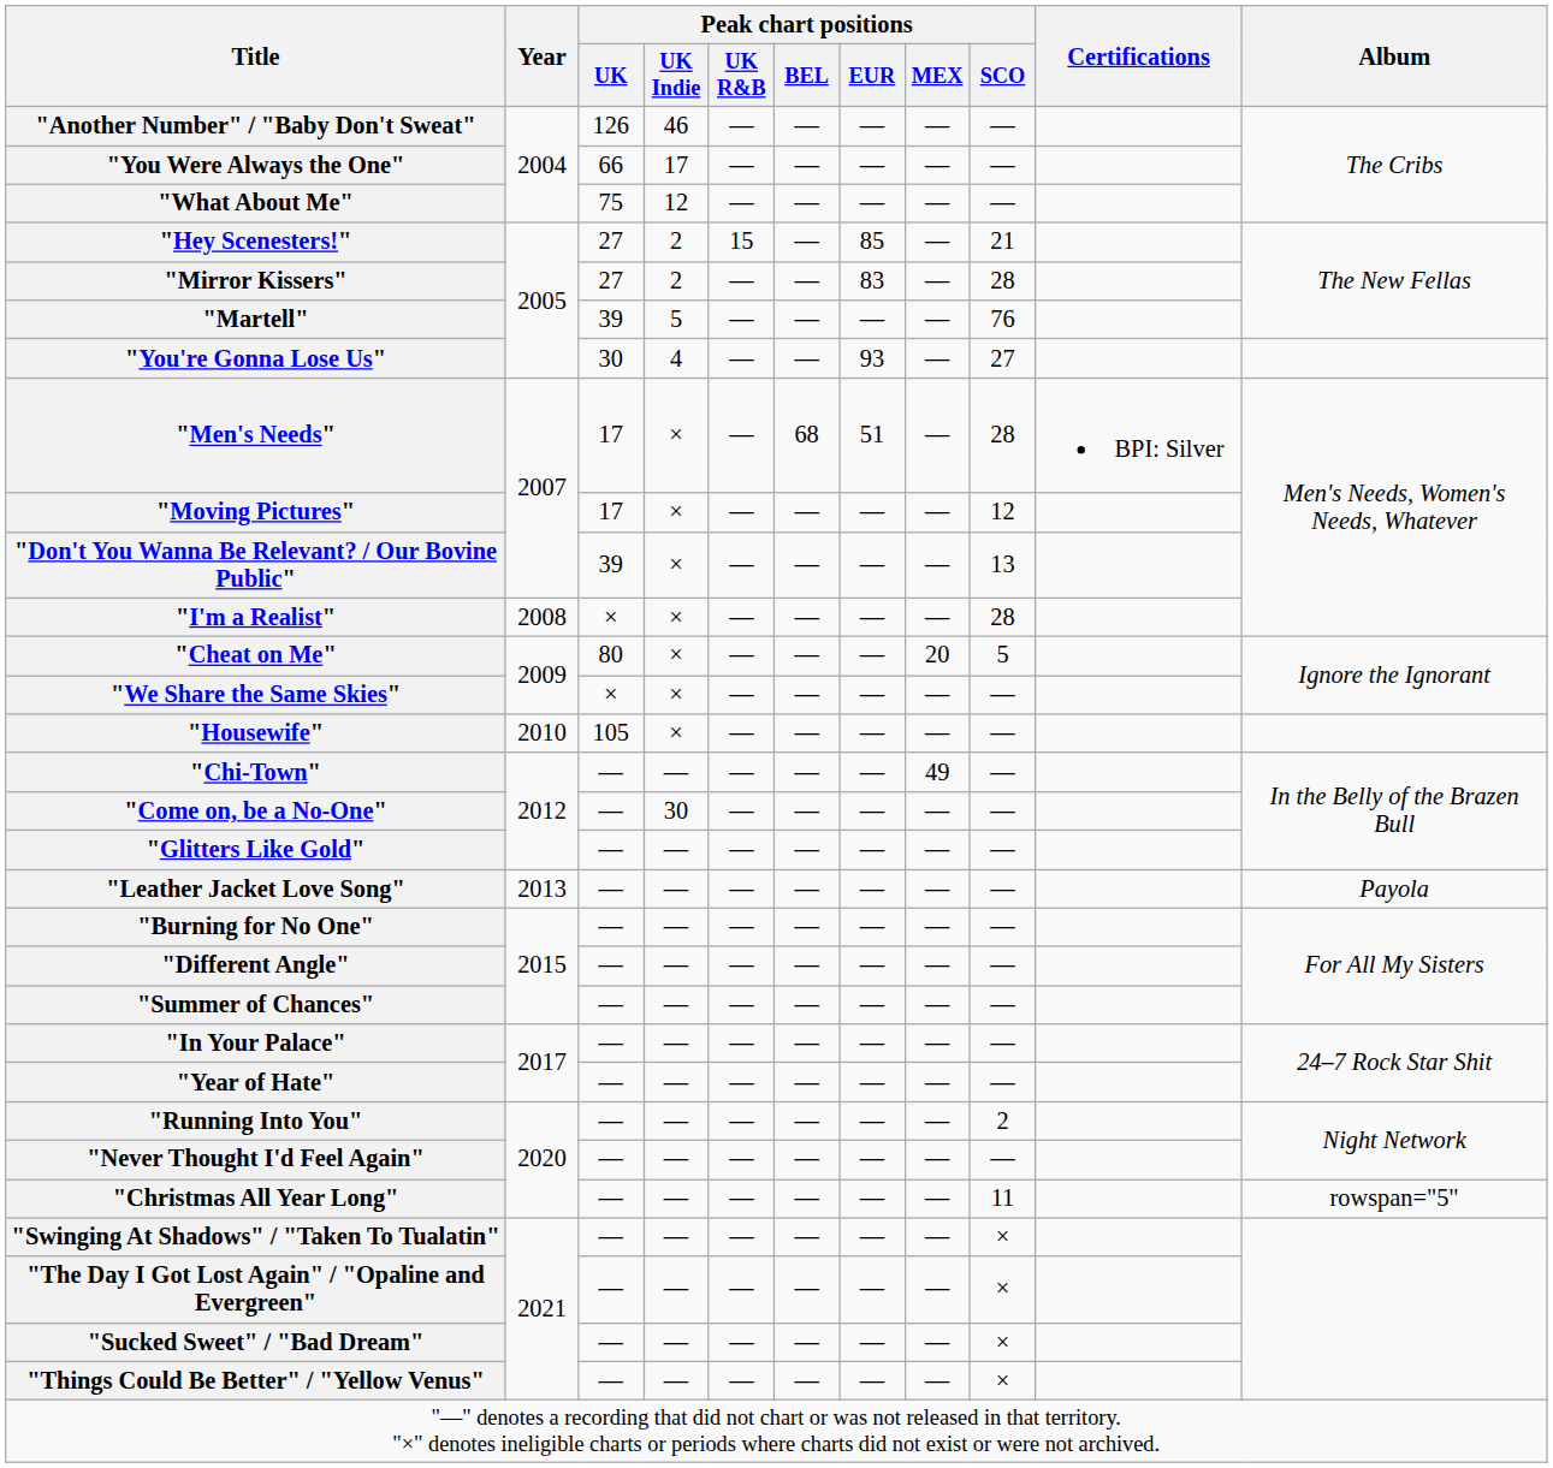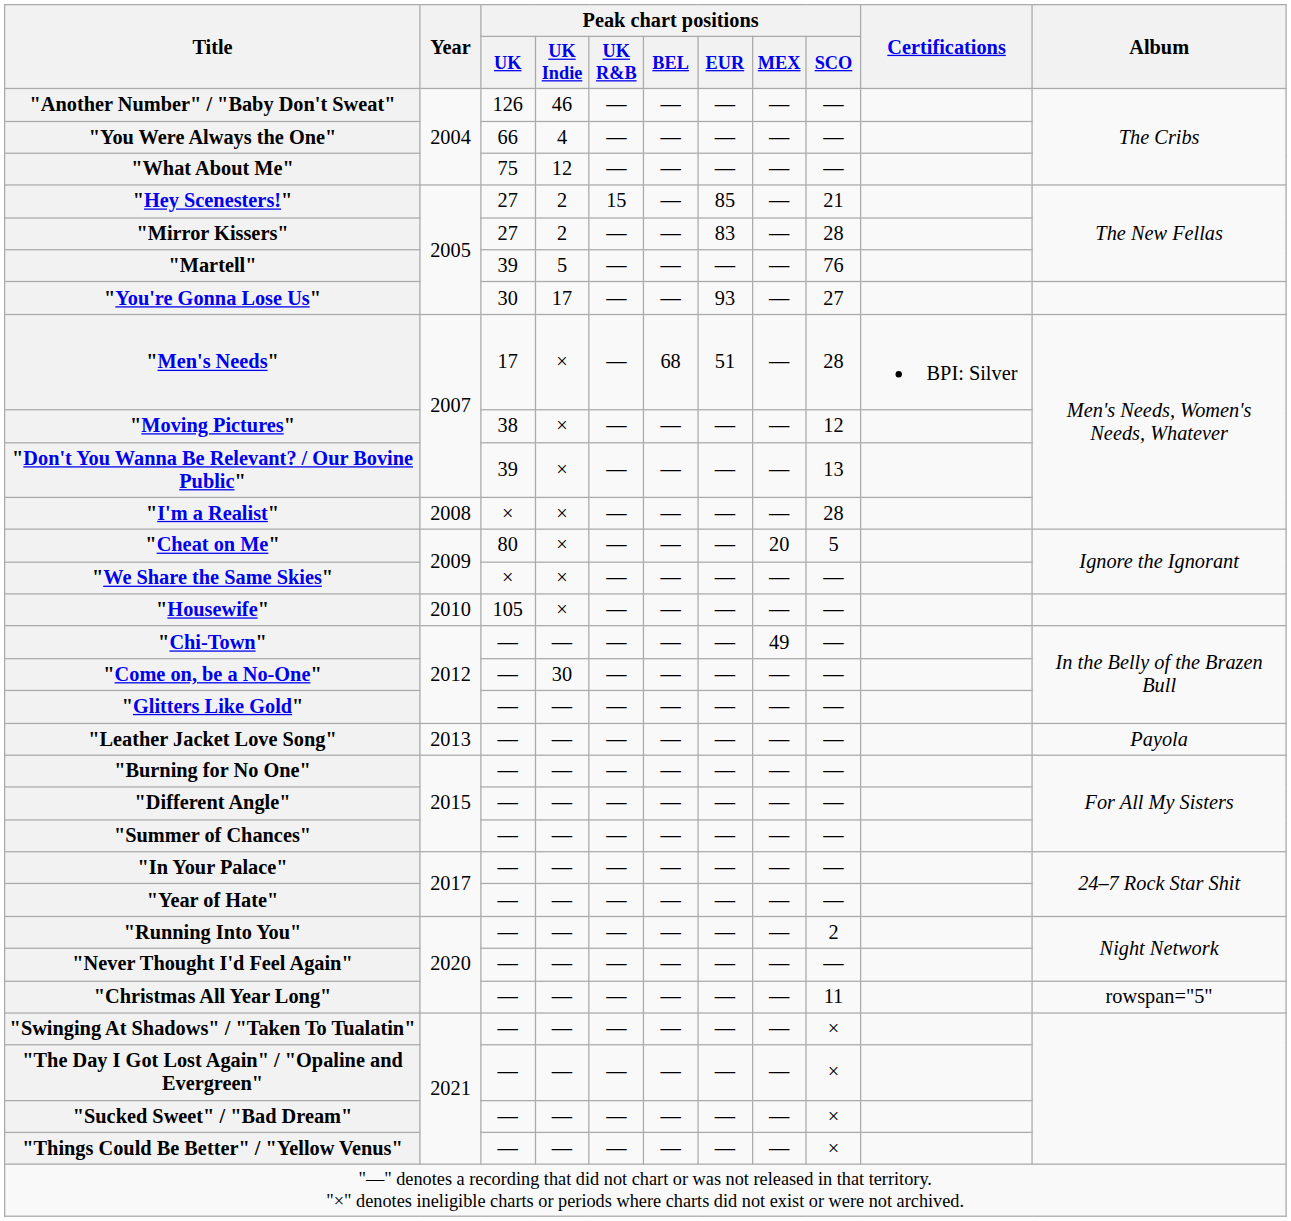"You Were Always the One" | Peak chart positions / UK Indie: 17 -> 4
"You're Gonna Lose Us" | Peak chart positions / UK Indie: 4 -> 17
"Moving Pictures" | Peak chart positions / UK: 17 -> 38
